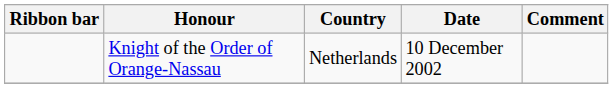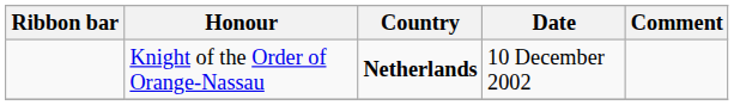Knight of the Order of Orange-Nassau | Country: normal -> bold
